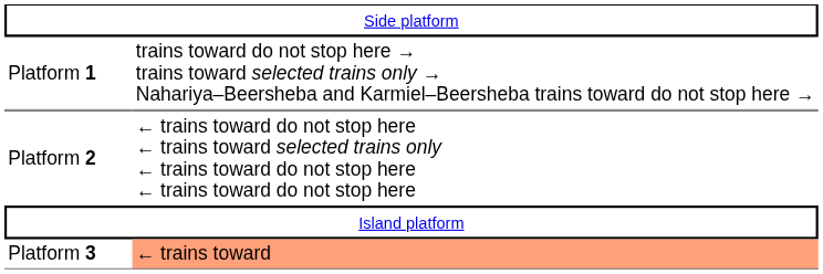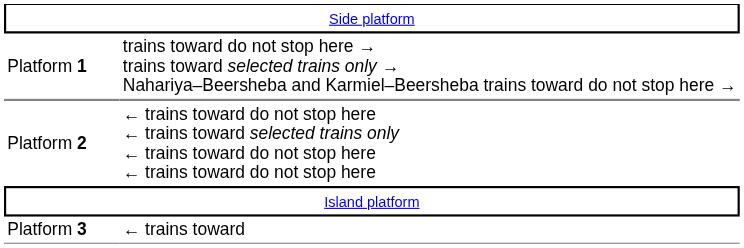Platform 3 | column 2: lightsalmon background -> no background
